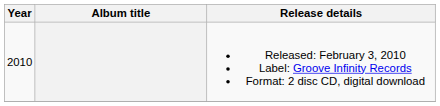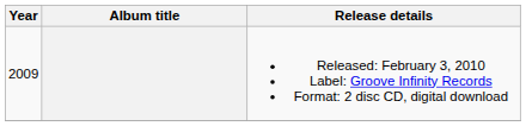row 2 | Year: 2010 -> 2009
